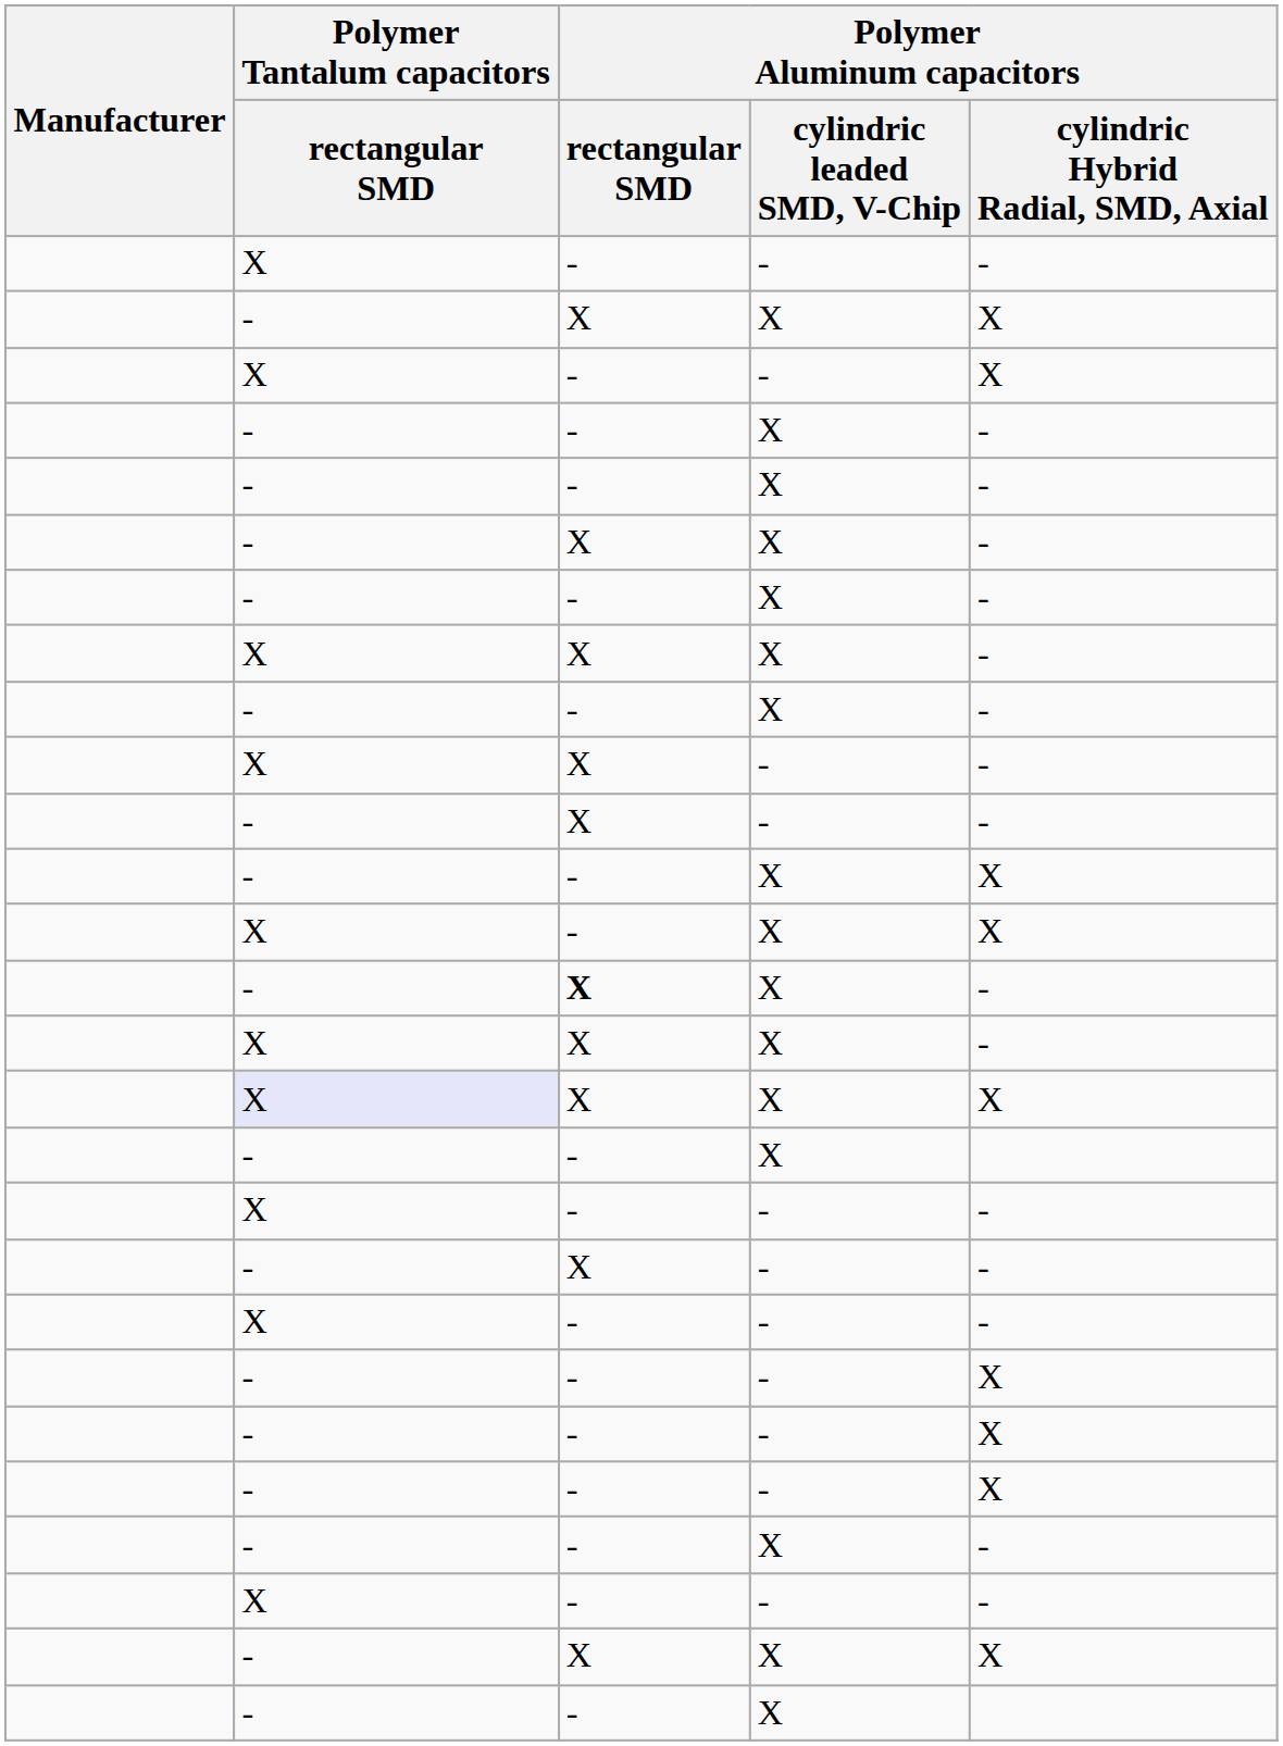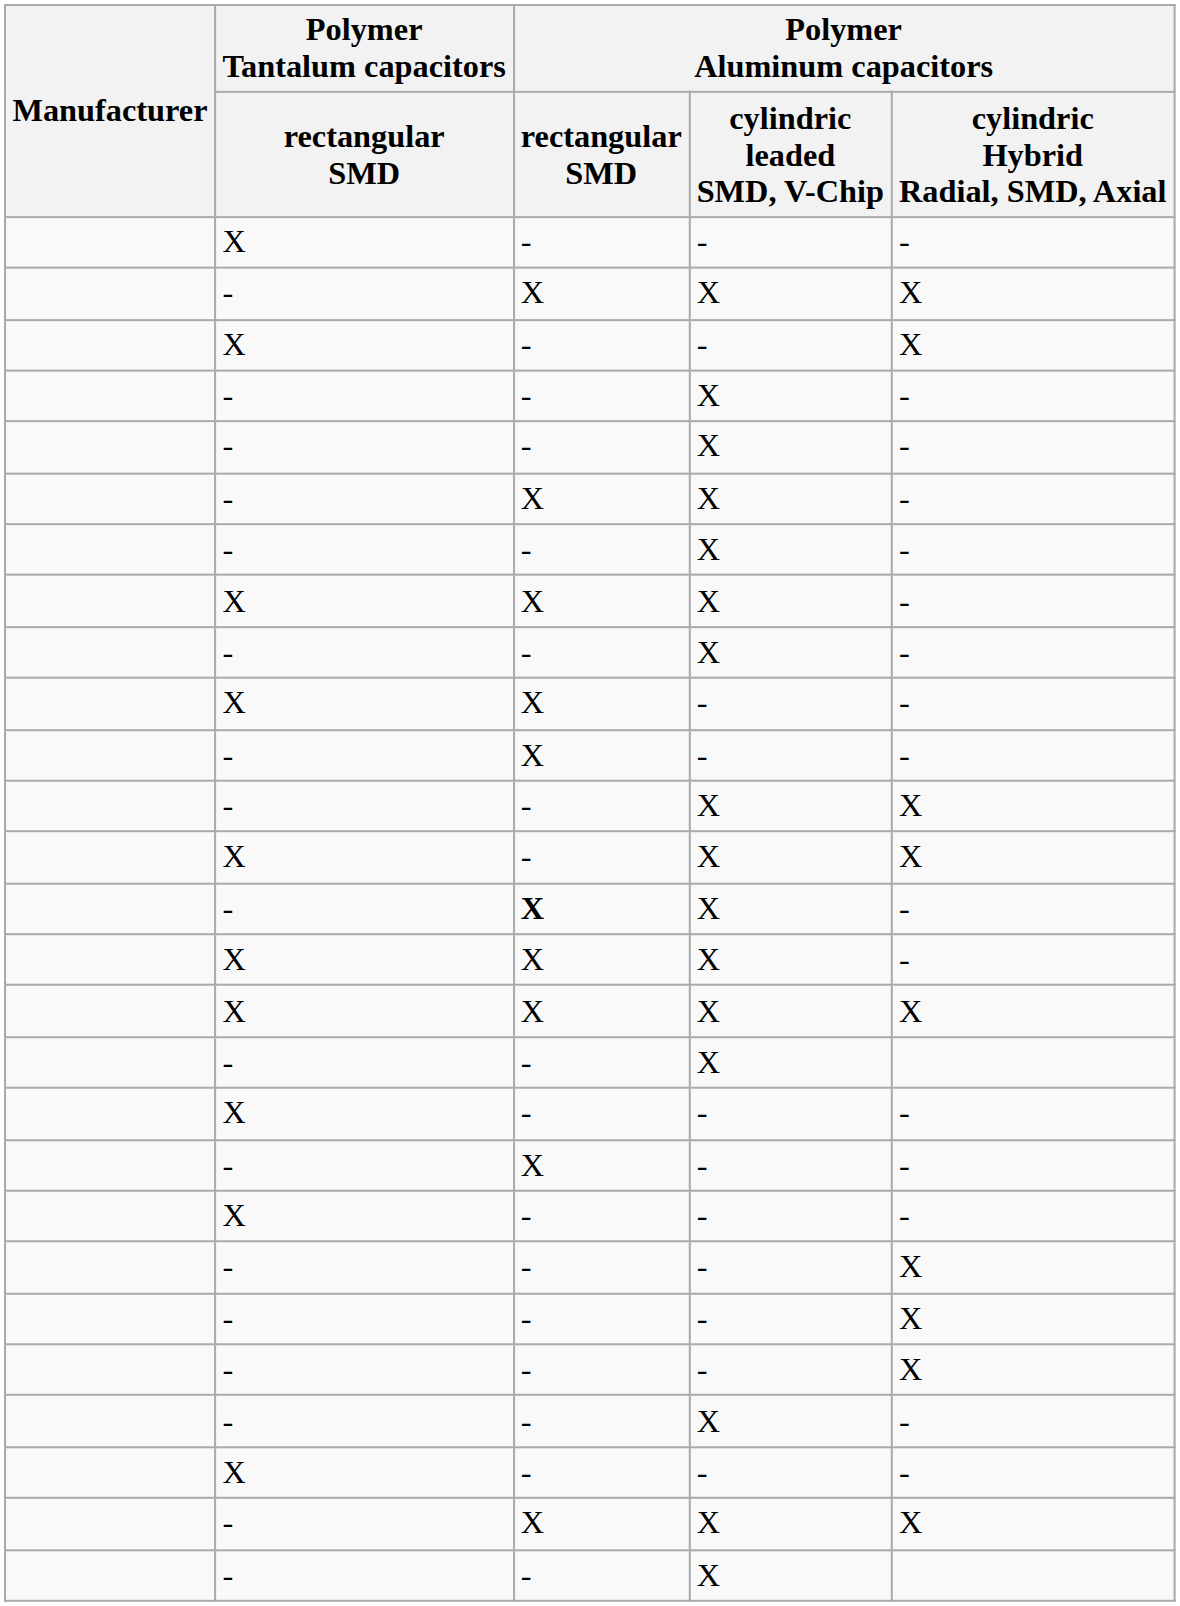row 18 | Polymer Tantalum capacitors / rectangular SMD: lavender background -> no background
